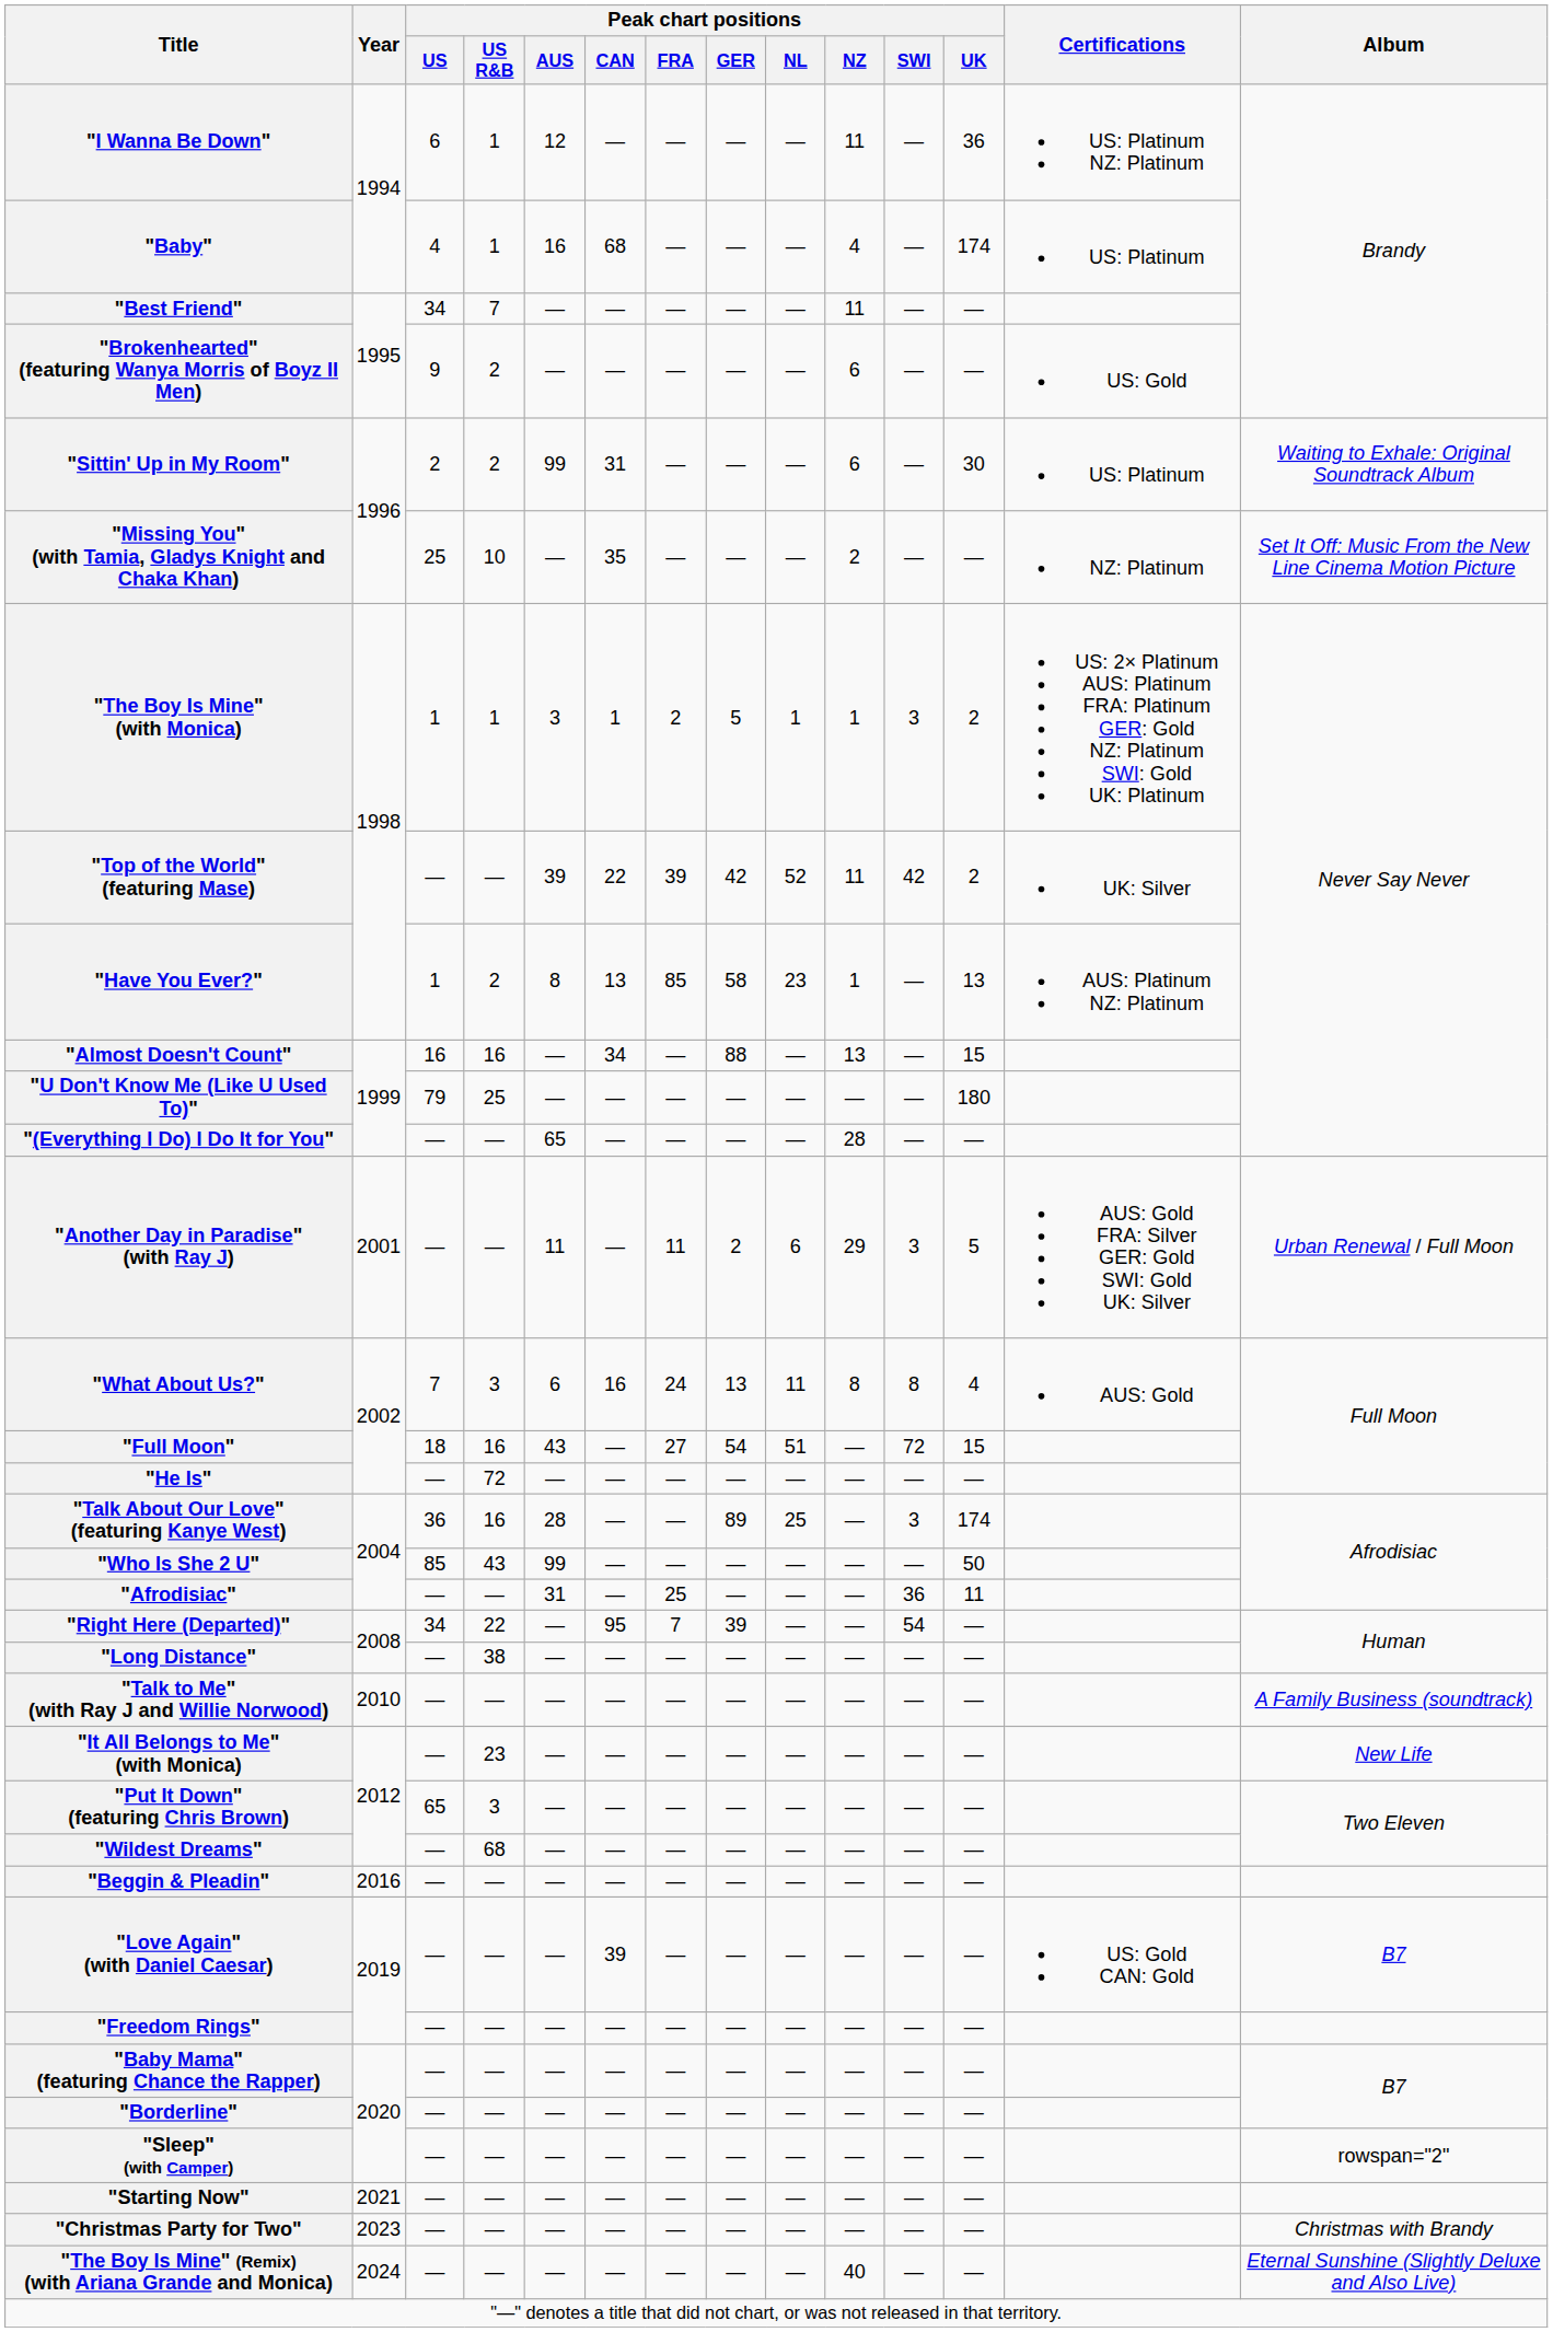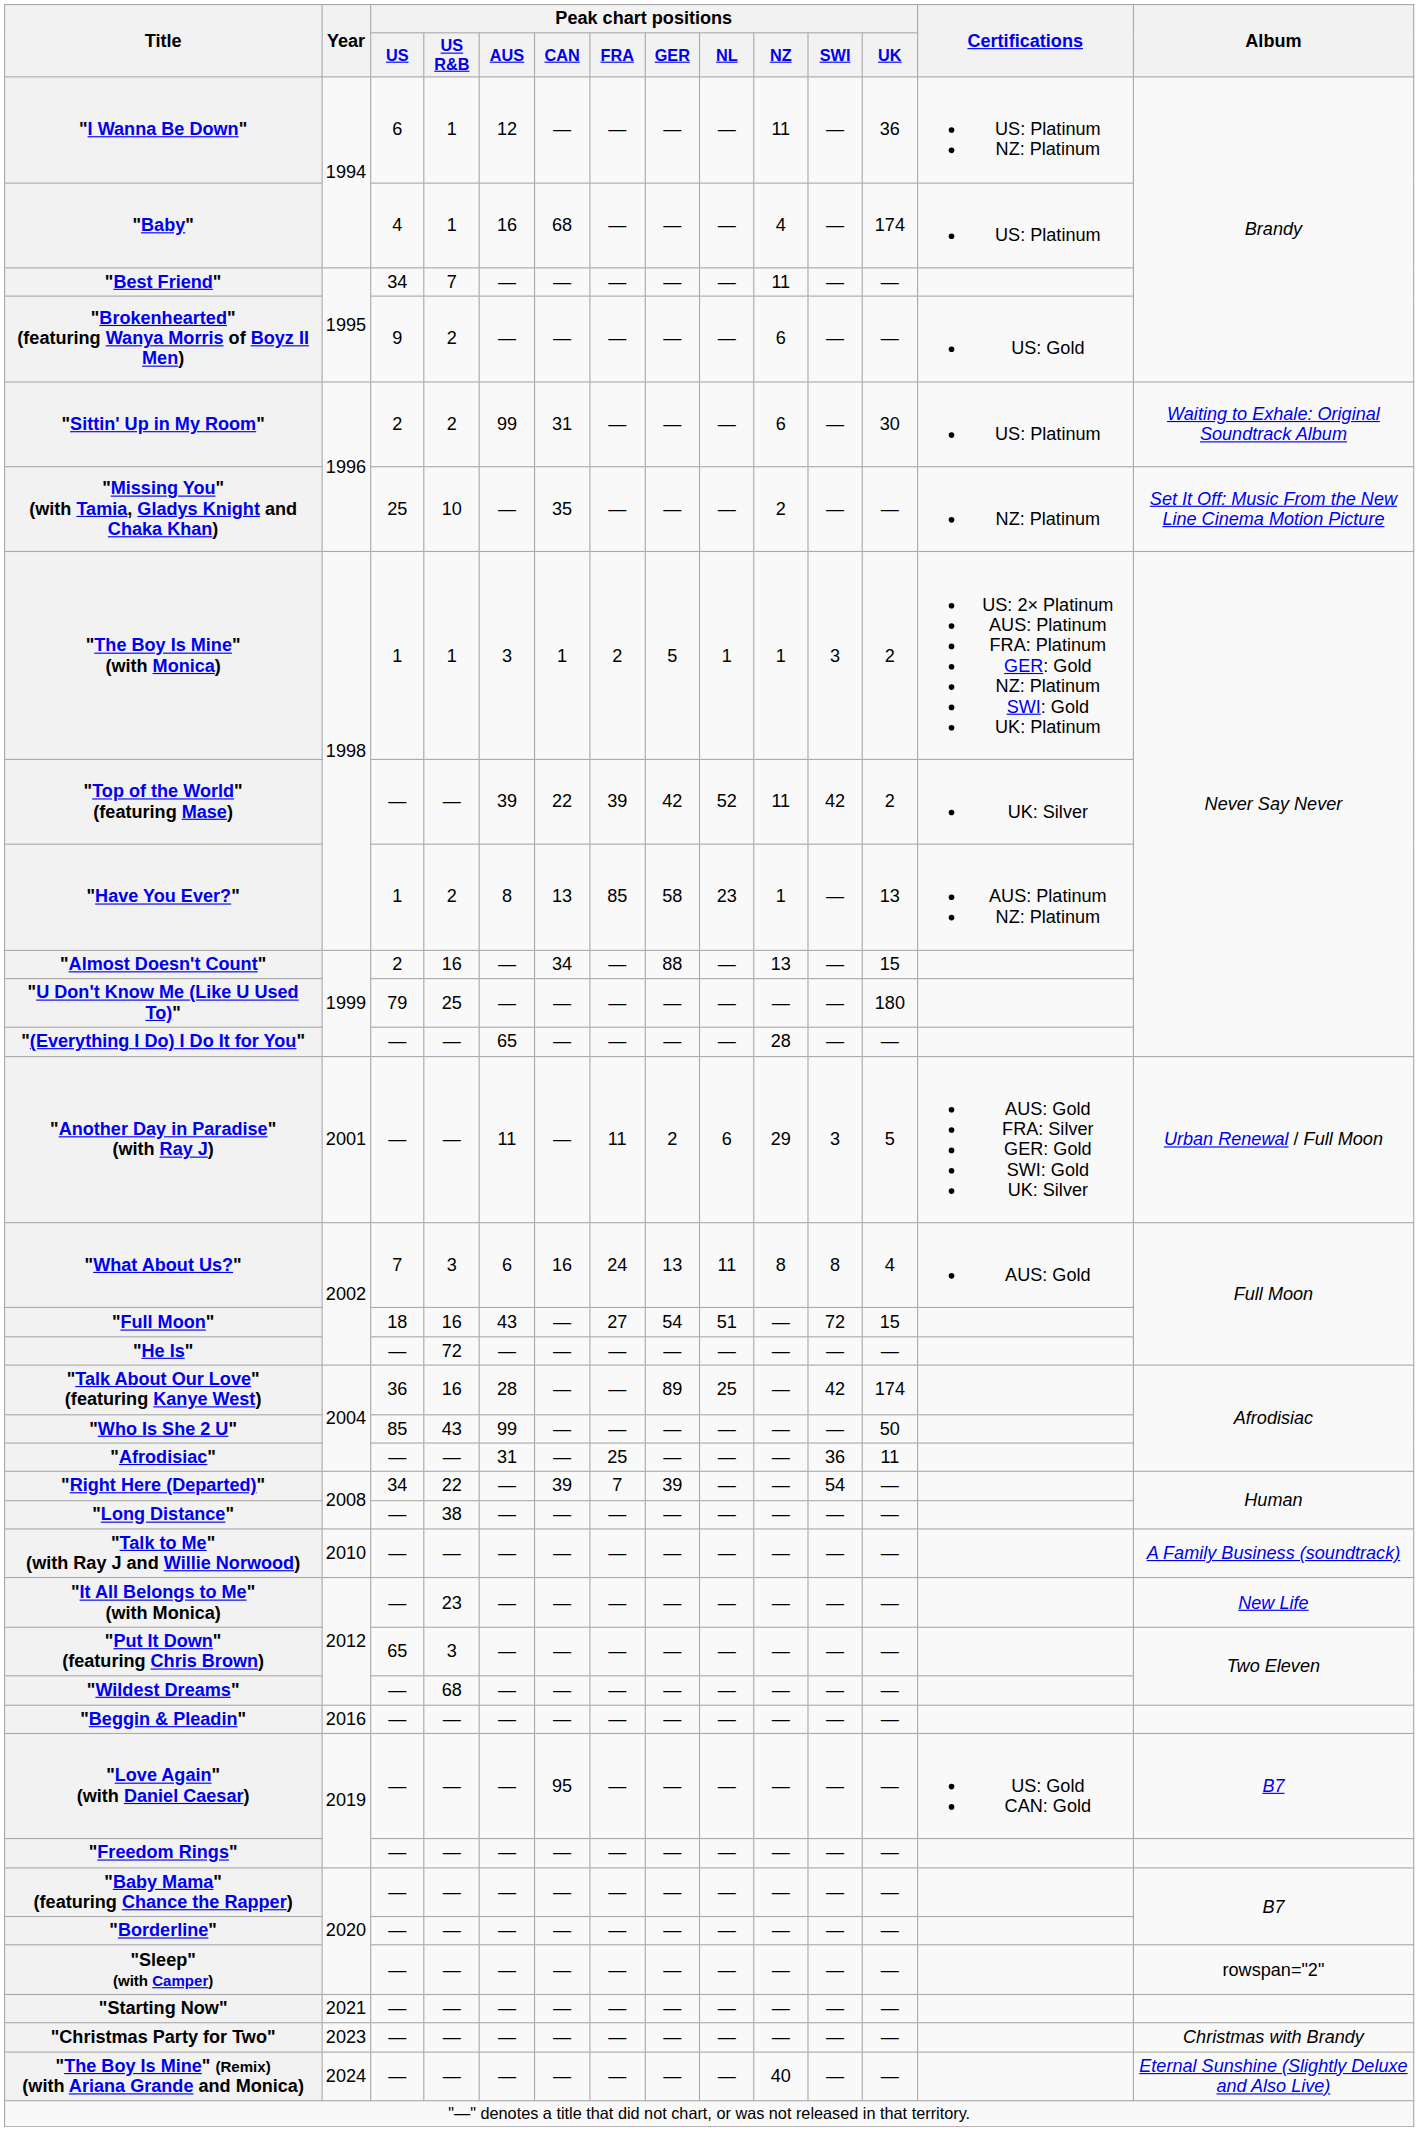"Almost Doesn't Count" | Peak chart positions / US: 16 -> 2
"Talk About Our Love" (featuring Kanye West) | Peak chart positions / SWI: 3 -> 42
"Right Here (Departed)" | Peak chart positions / CAN: 95 -> 39
"Love Again" (with Daniel Caesar) | Peak chart positions / CAN: 39 -> 95
